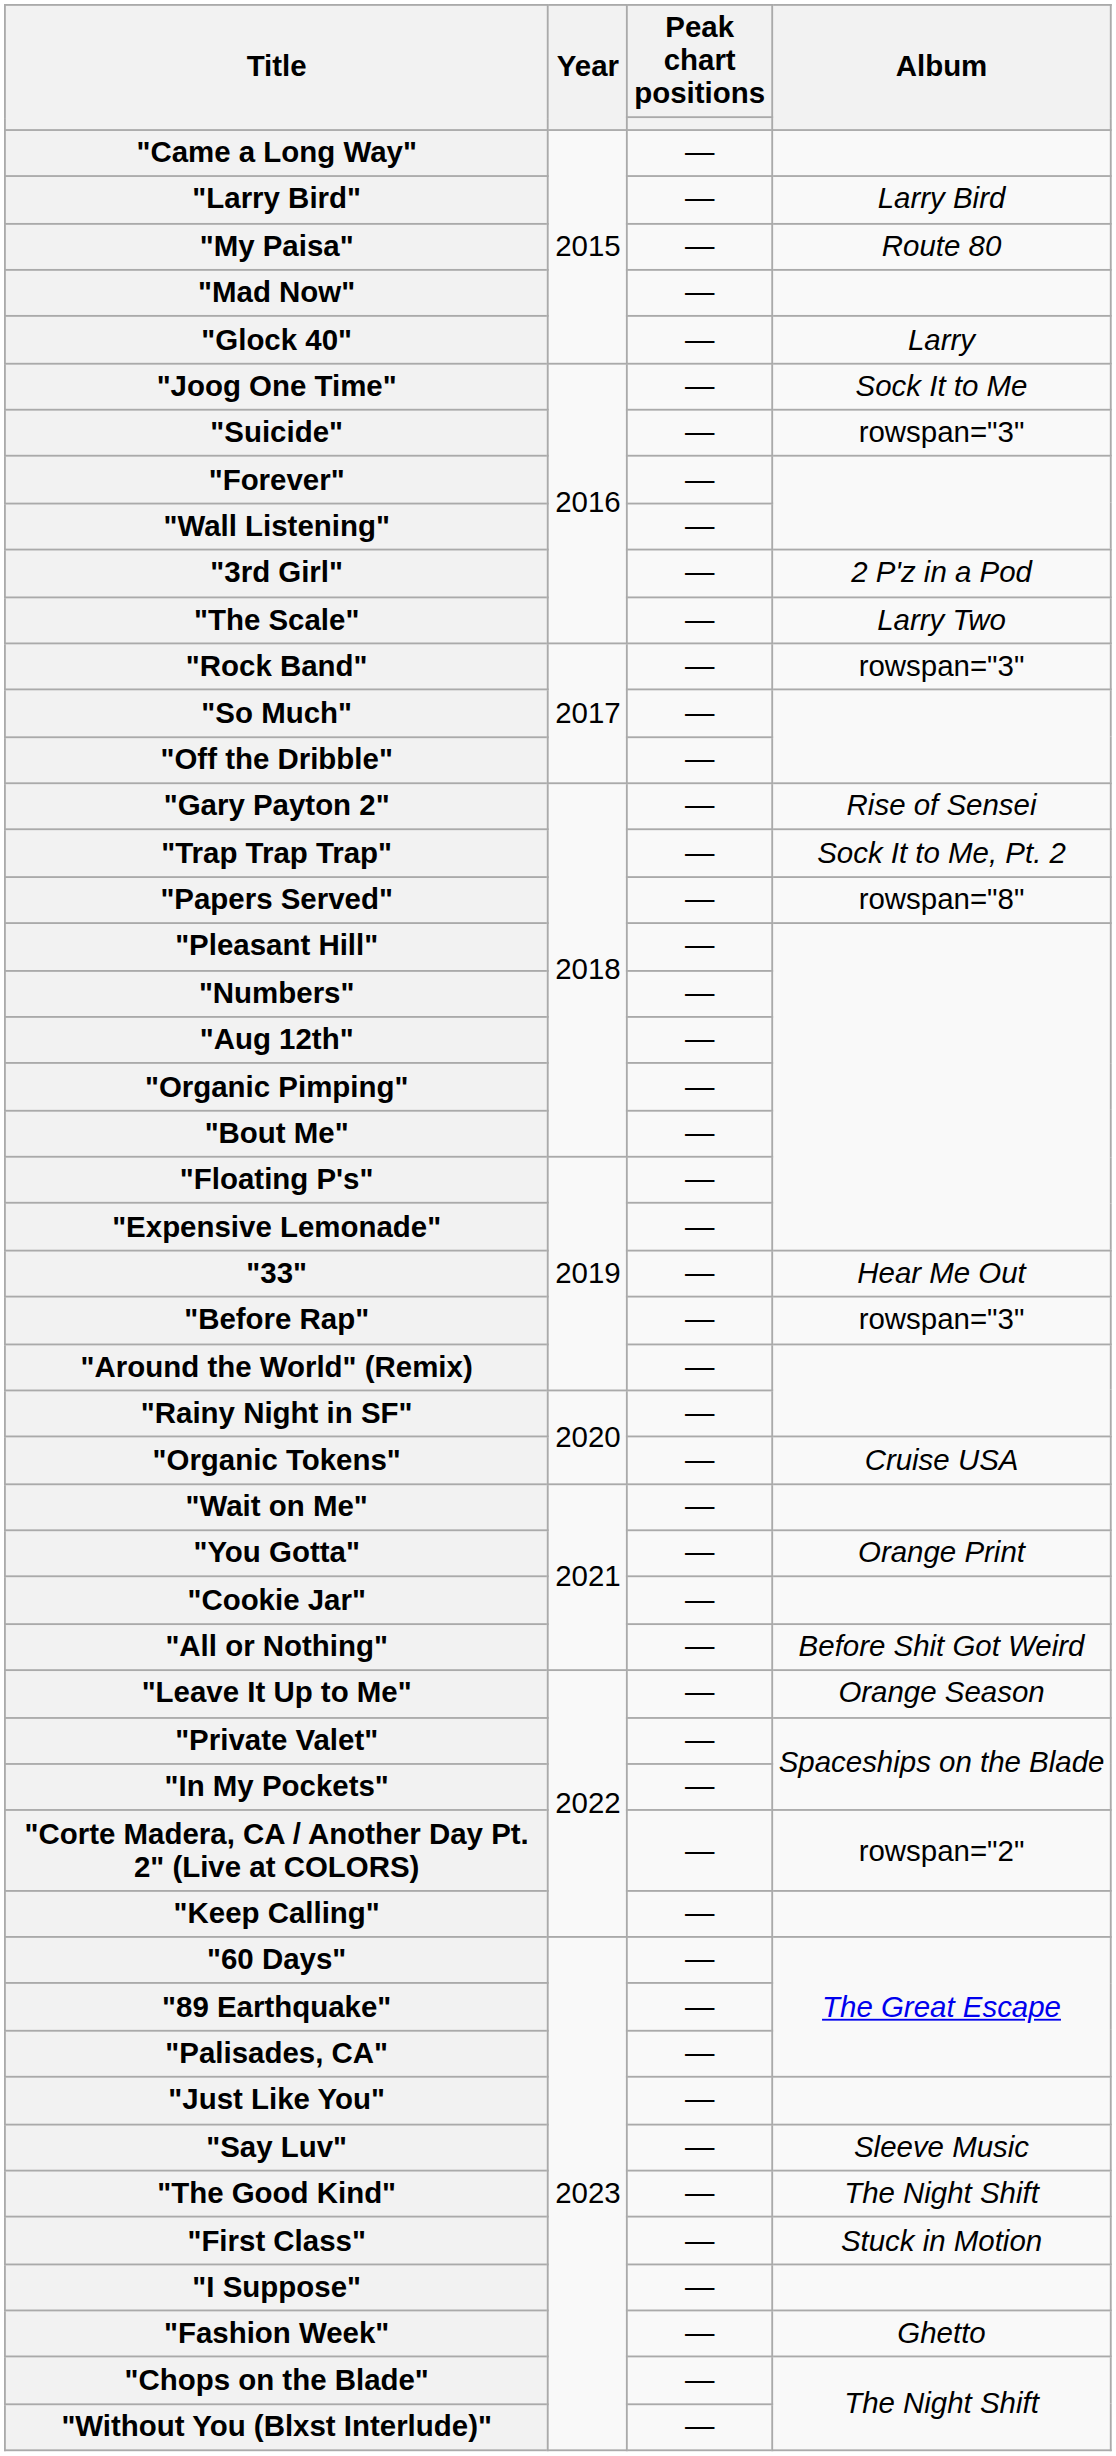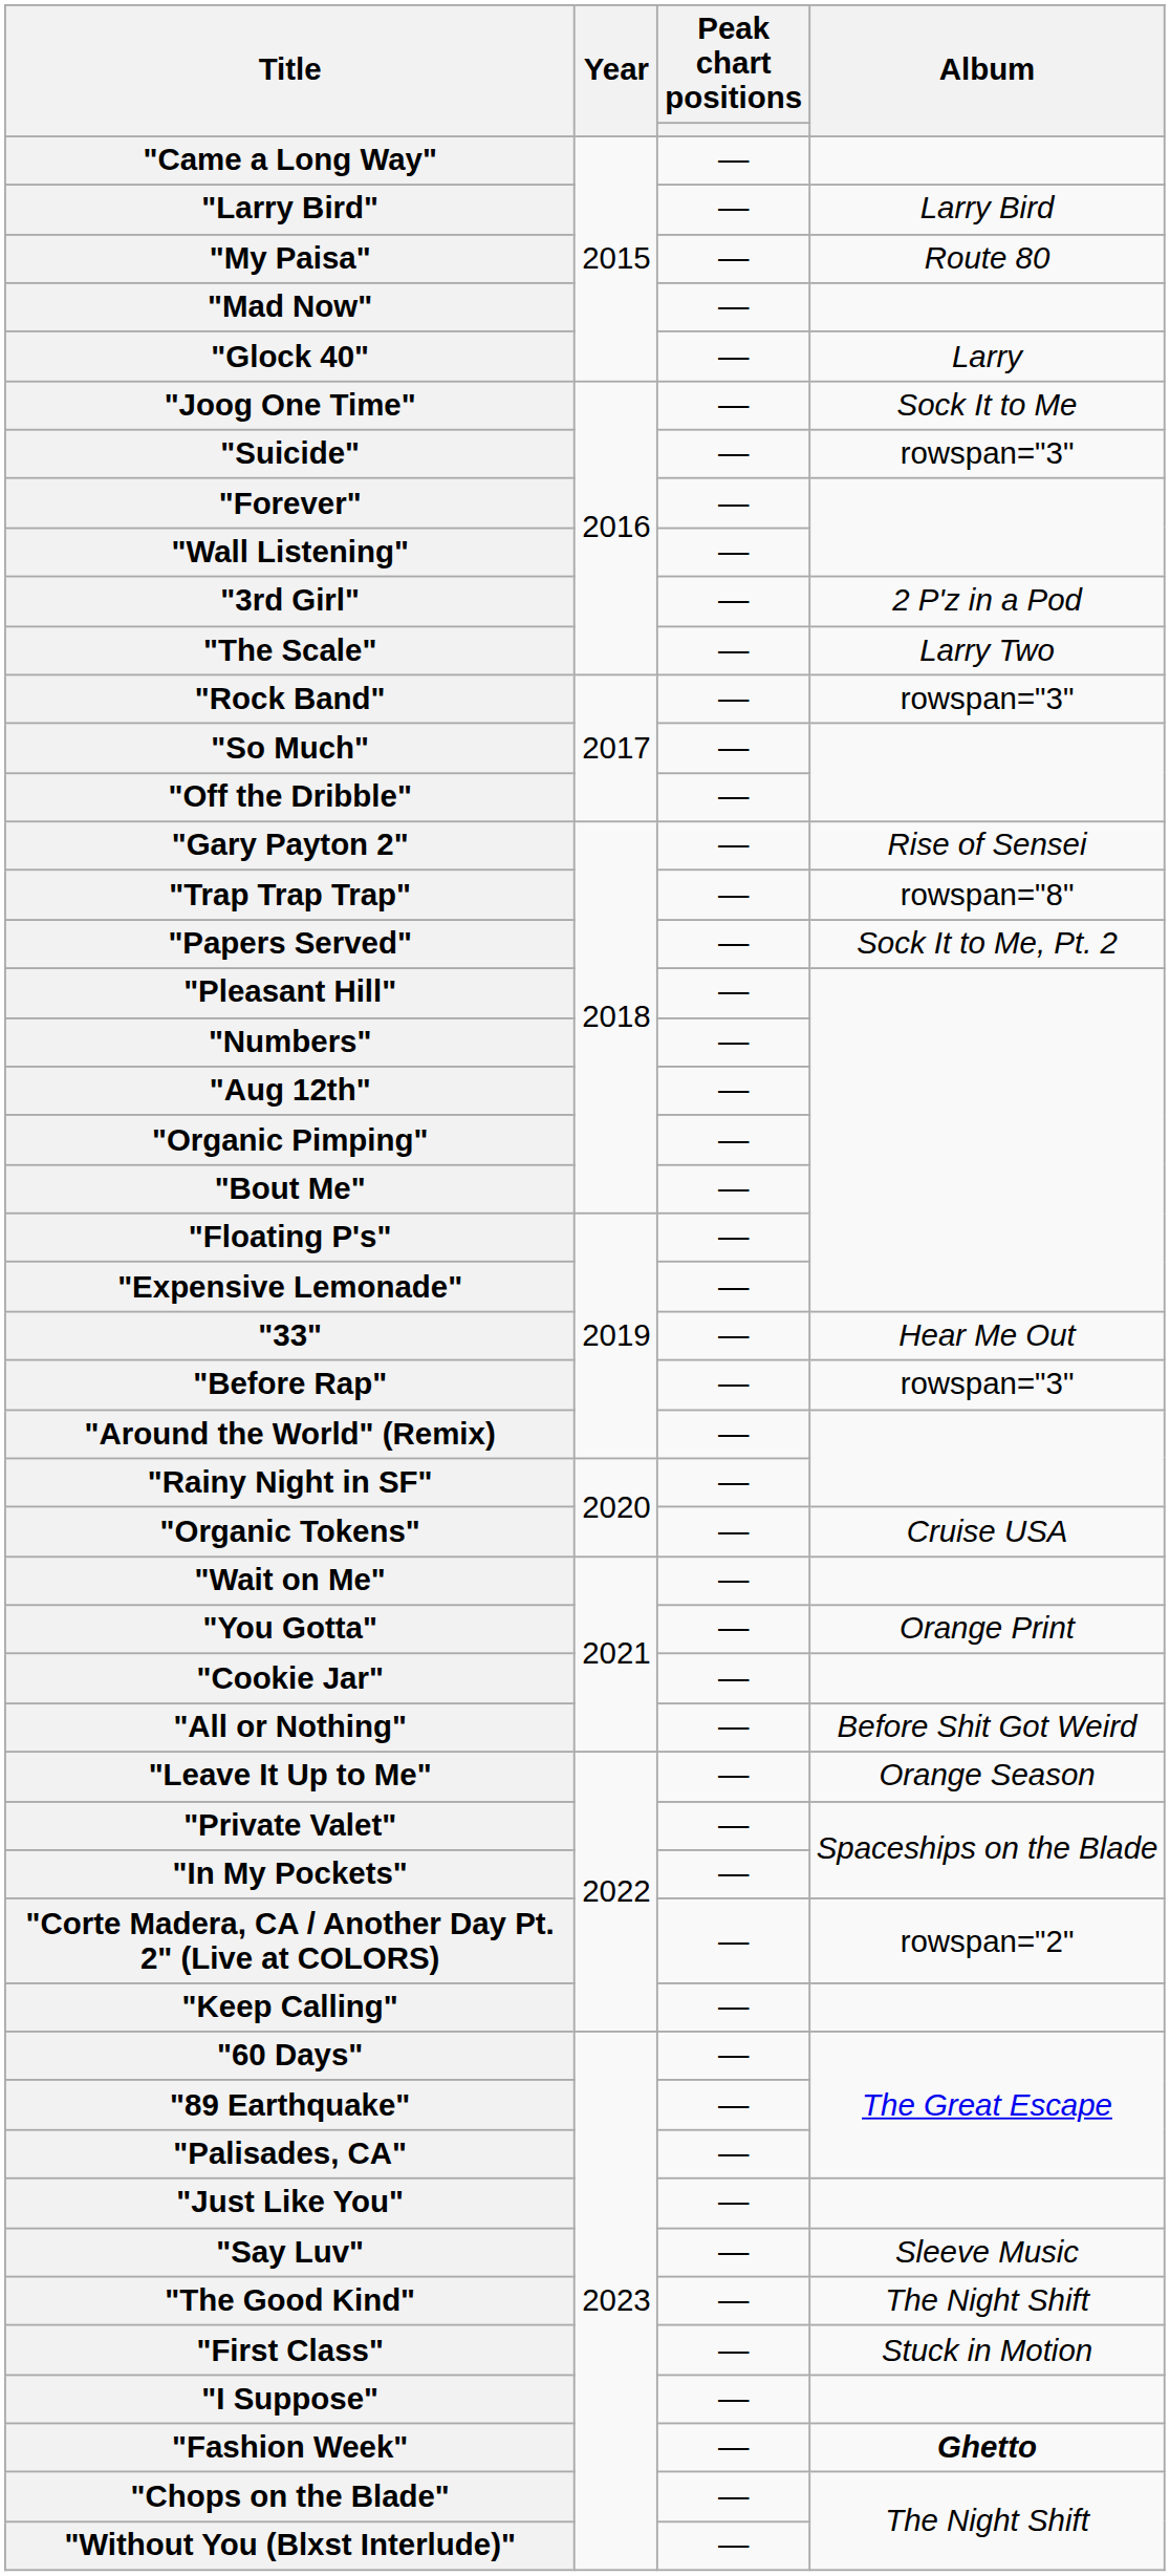"Trap Trap Trap" | Album: Sock It to Me, Pt. 2 -> rowspan="8"
"Papers Served" | Album: rowspan="8" -> Sock It to Me, Pt. 2
"Fashion Week" | Album: normal -> bold
